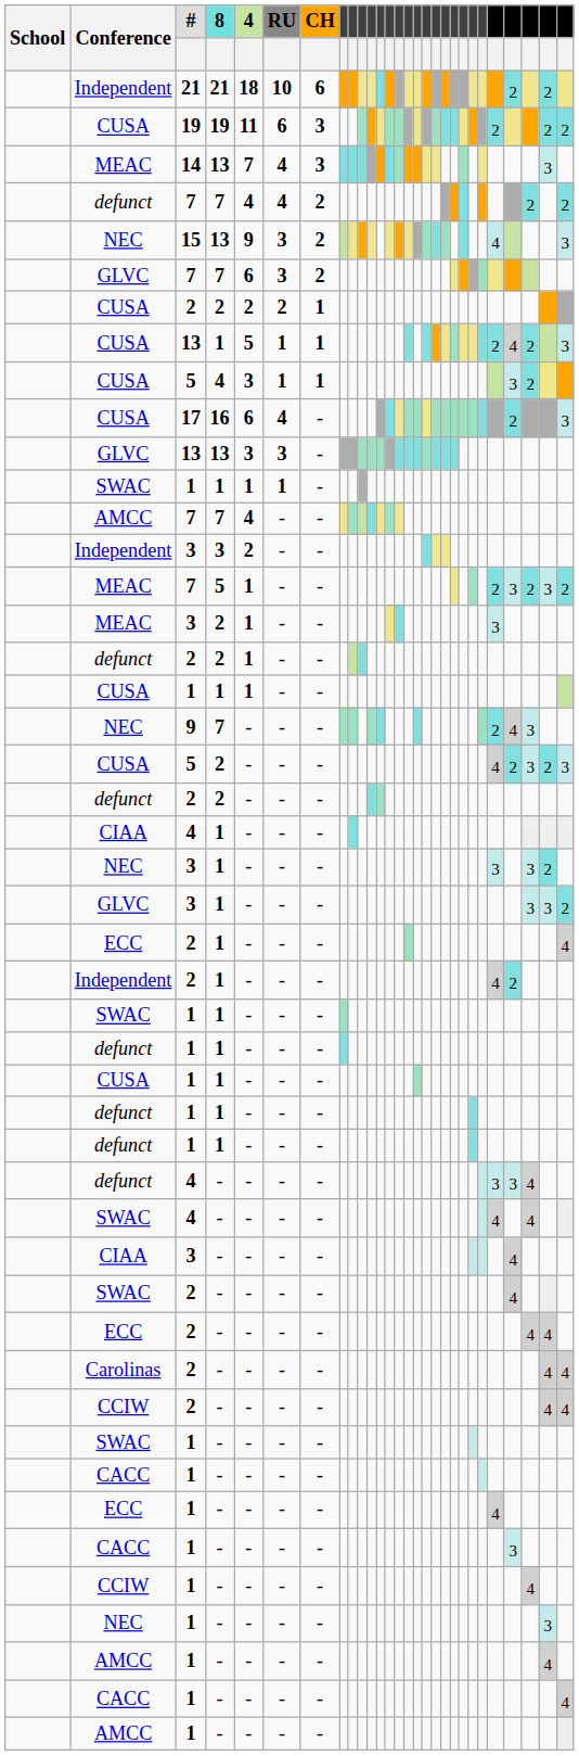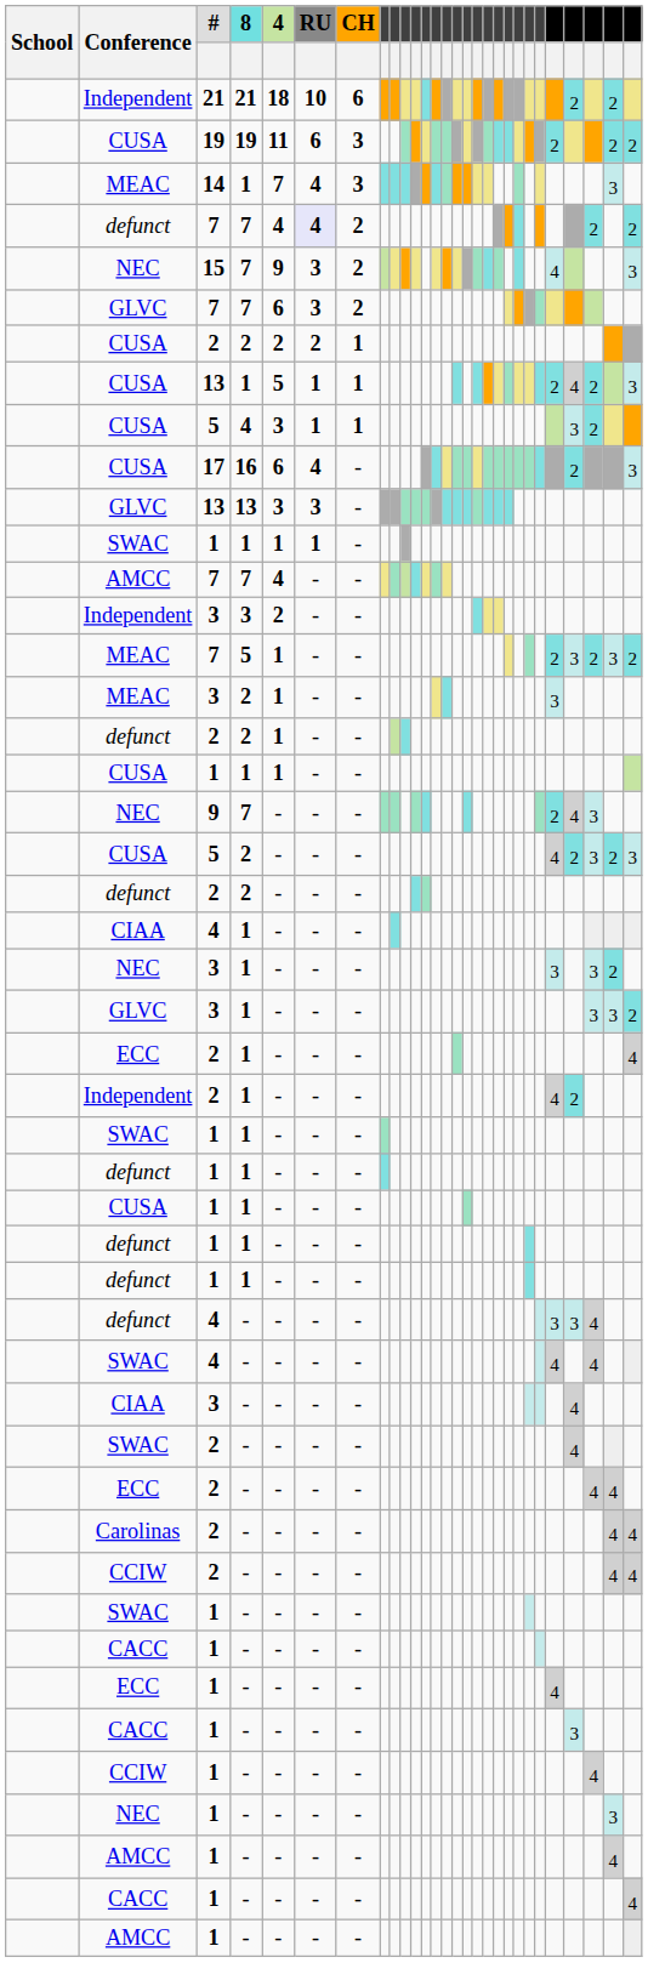MEAC / 14 | 8: 13 -> 1
defunct / 7 | RU: no background -> lavender background
NEC / 15 | 8: 13 -> 7
